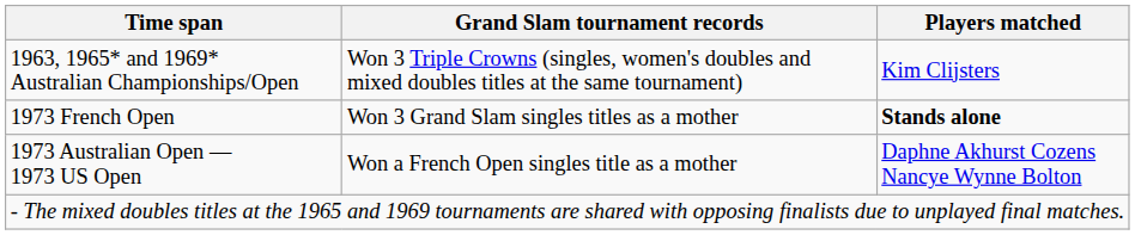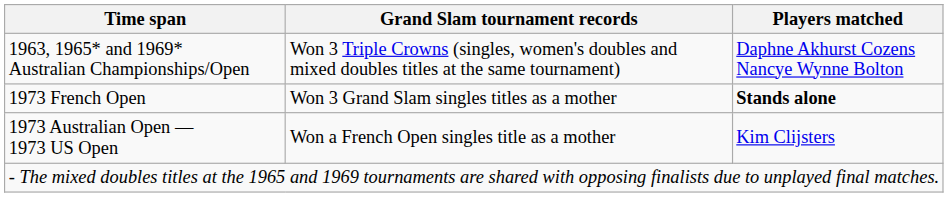1963, 1965* and 1969* Australian Championships/Open | Players matched: Kim Clijsters -> Daphne Akhurst Cozens Nancye Wynne Bolton
1973 Australian Open — 1973 US Open | Players matched: Daphne Akhurst Cozens Nancye Wynne Bolton -> Kim Clijsters
